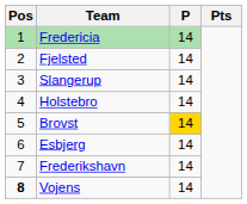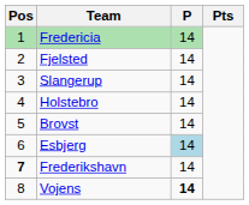Brovst | P: gold background -> no background
Esbjerg | P: no background -> lightblue background
Frederikshavn | Pos: normal -> bold
Vojens | Pos: bold -> normal
Vojens | P: normal -> bold
